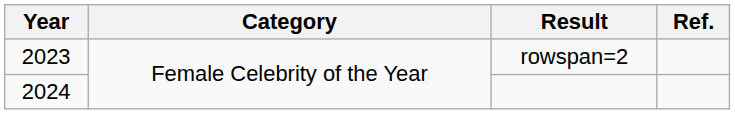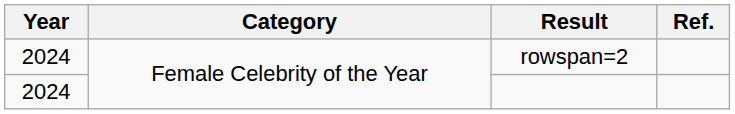rowspan=2 | Year: 2023 -> 2024
